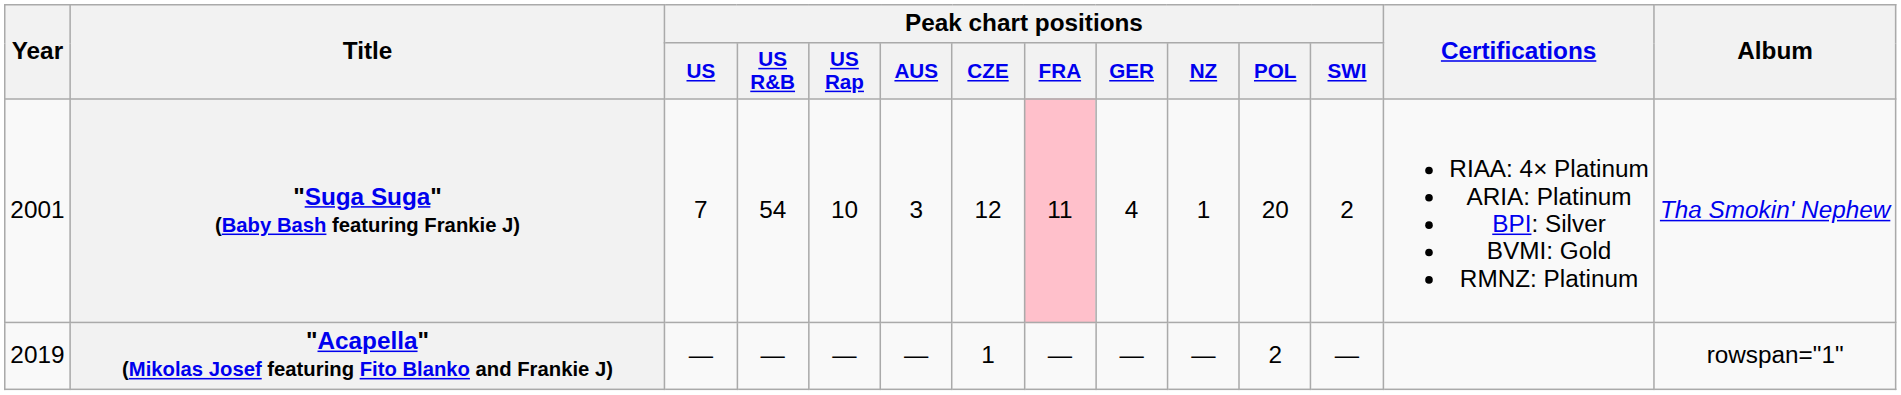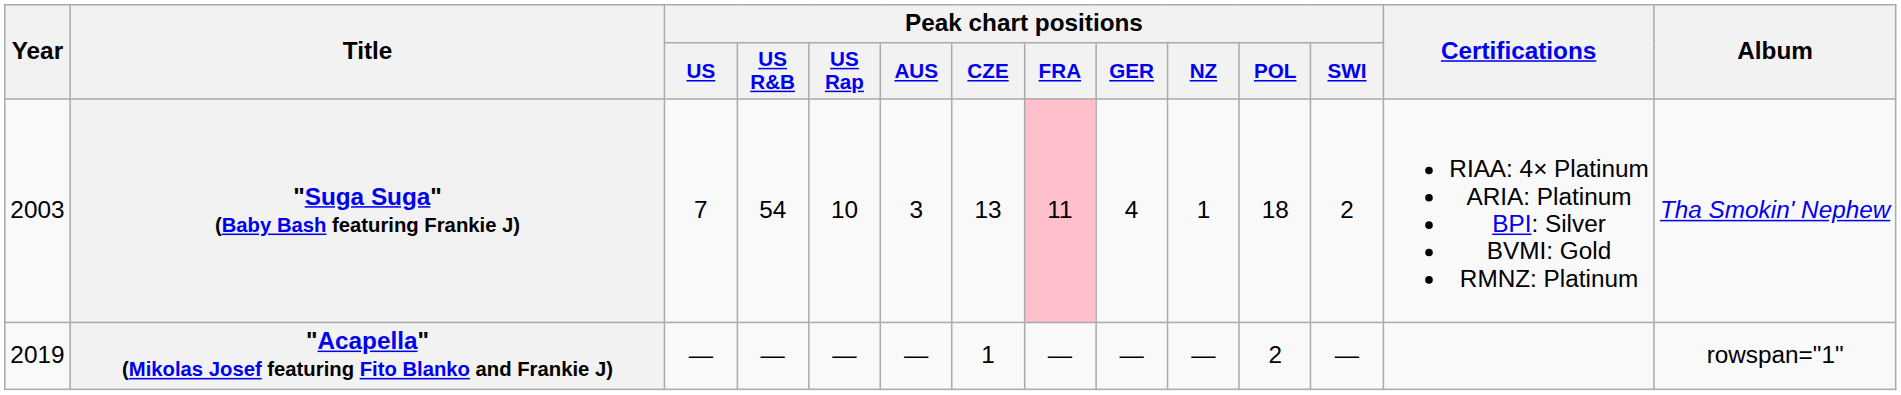"Suga Suga" (Baby Bash featuring Frankie J) | Year: 2001 -> 2003
"Suga Suga" (Baby Bash featuring Frankie J) | Peak chart positions / CZE: 12 -> 13
"Suga Suga" (Baby Bash featuring Frankie J) | Peak chart positions / POL: 20 -> 18
